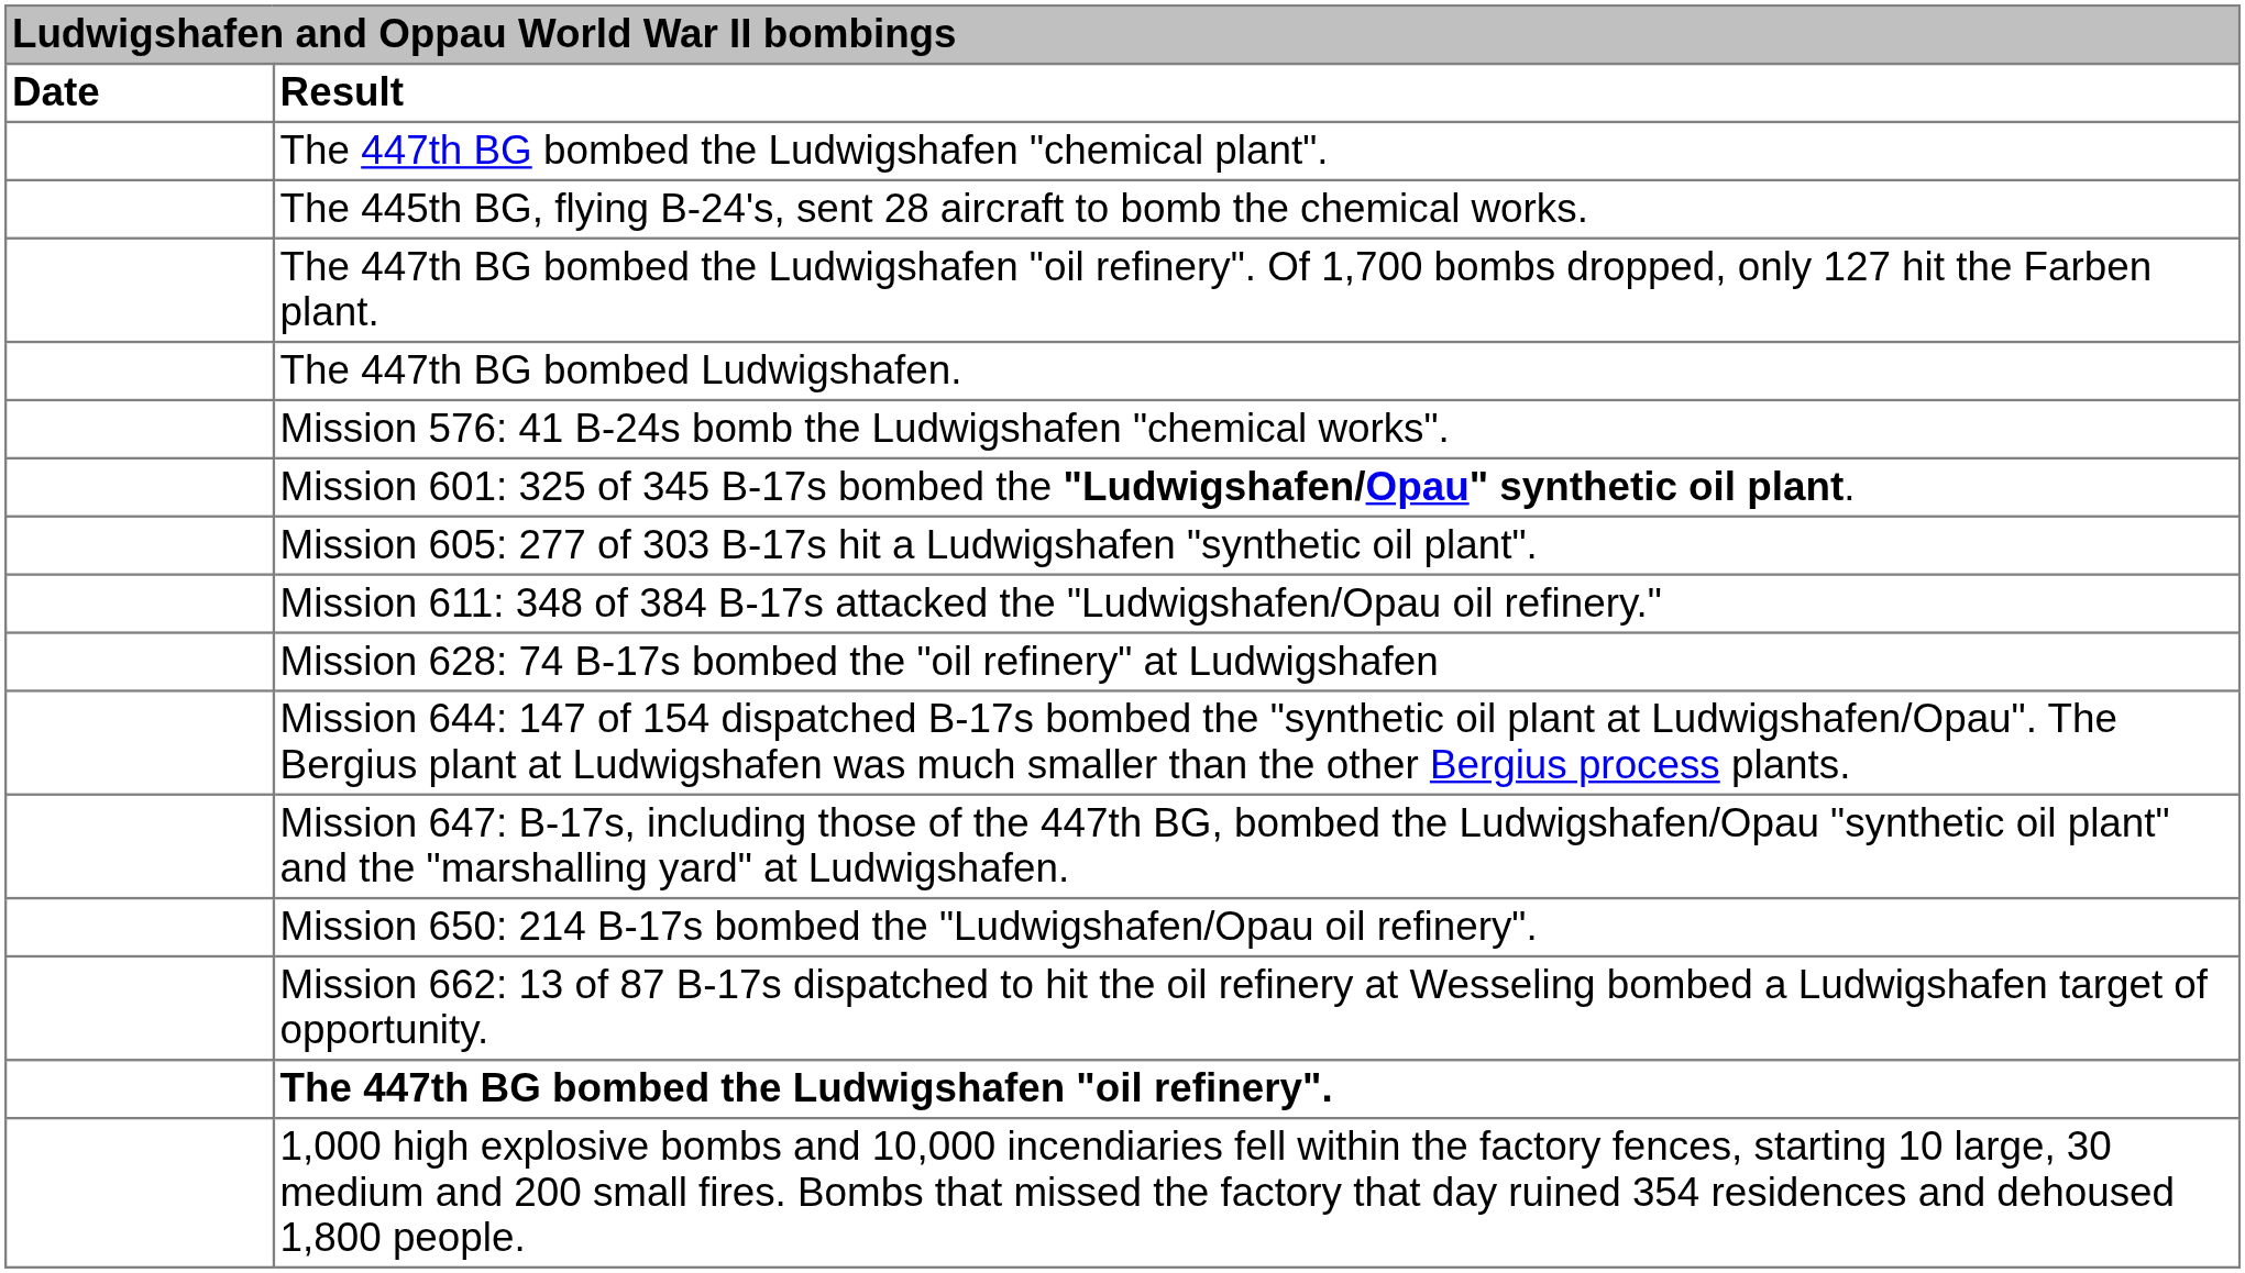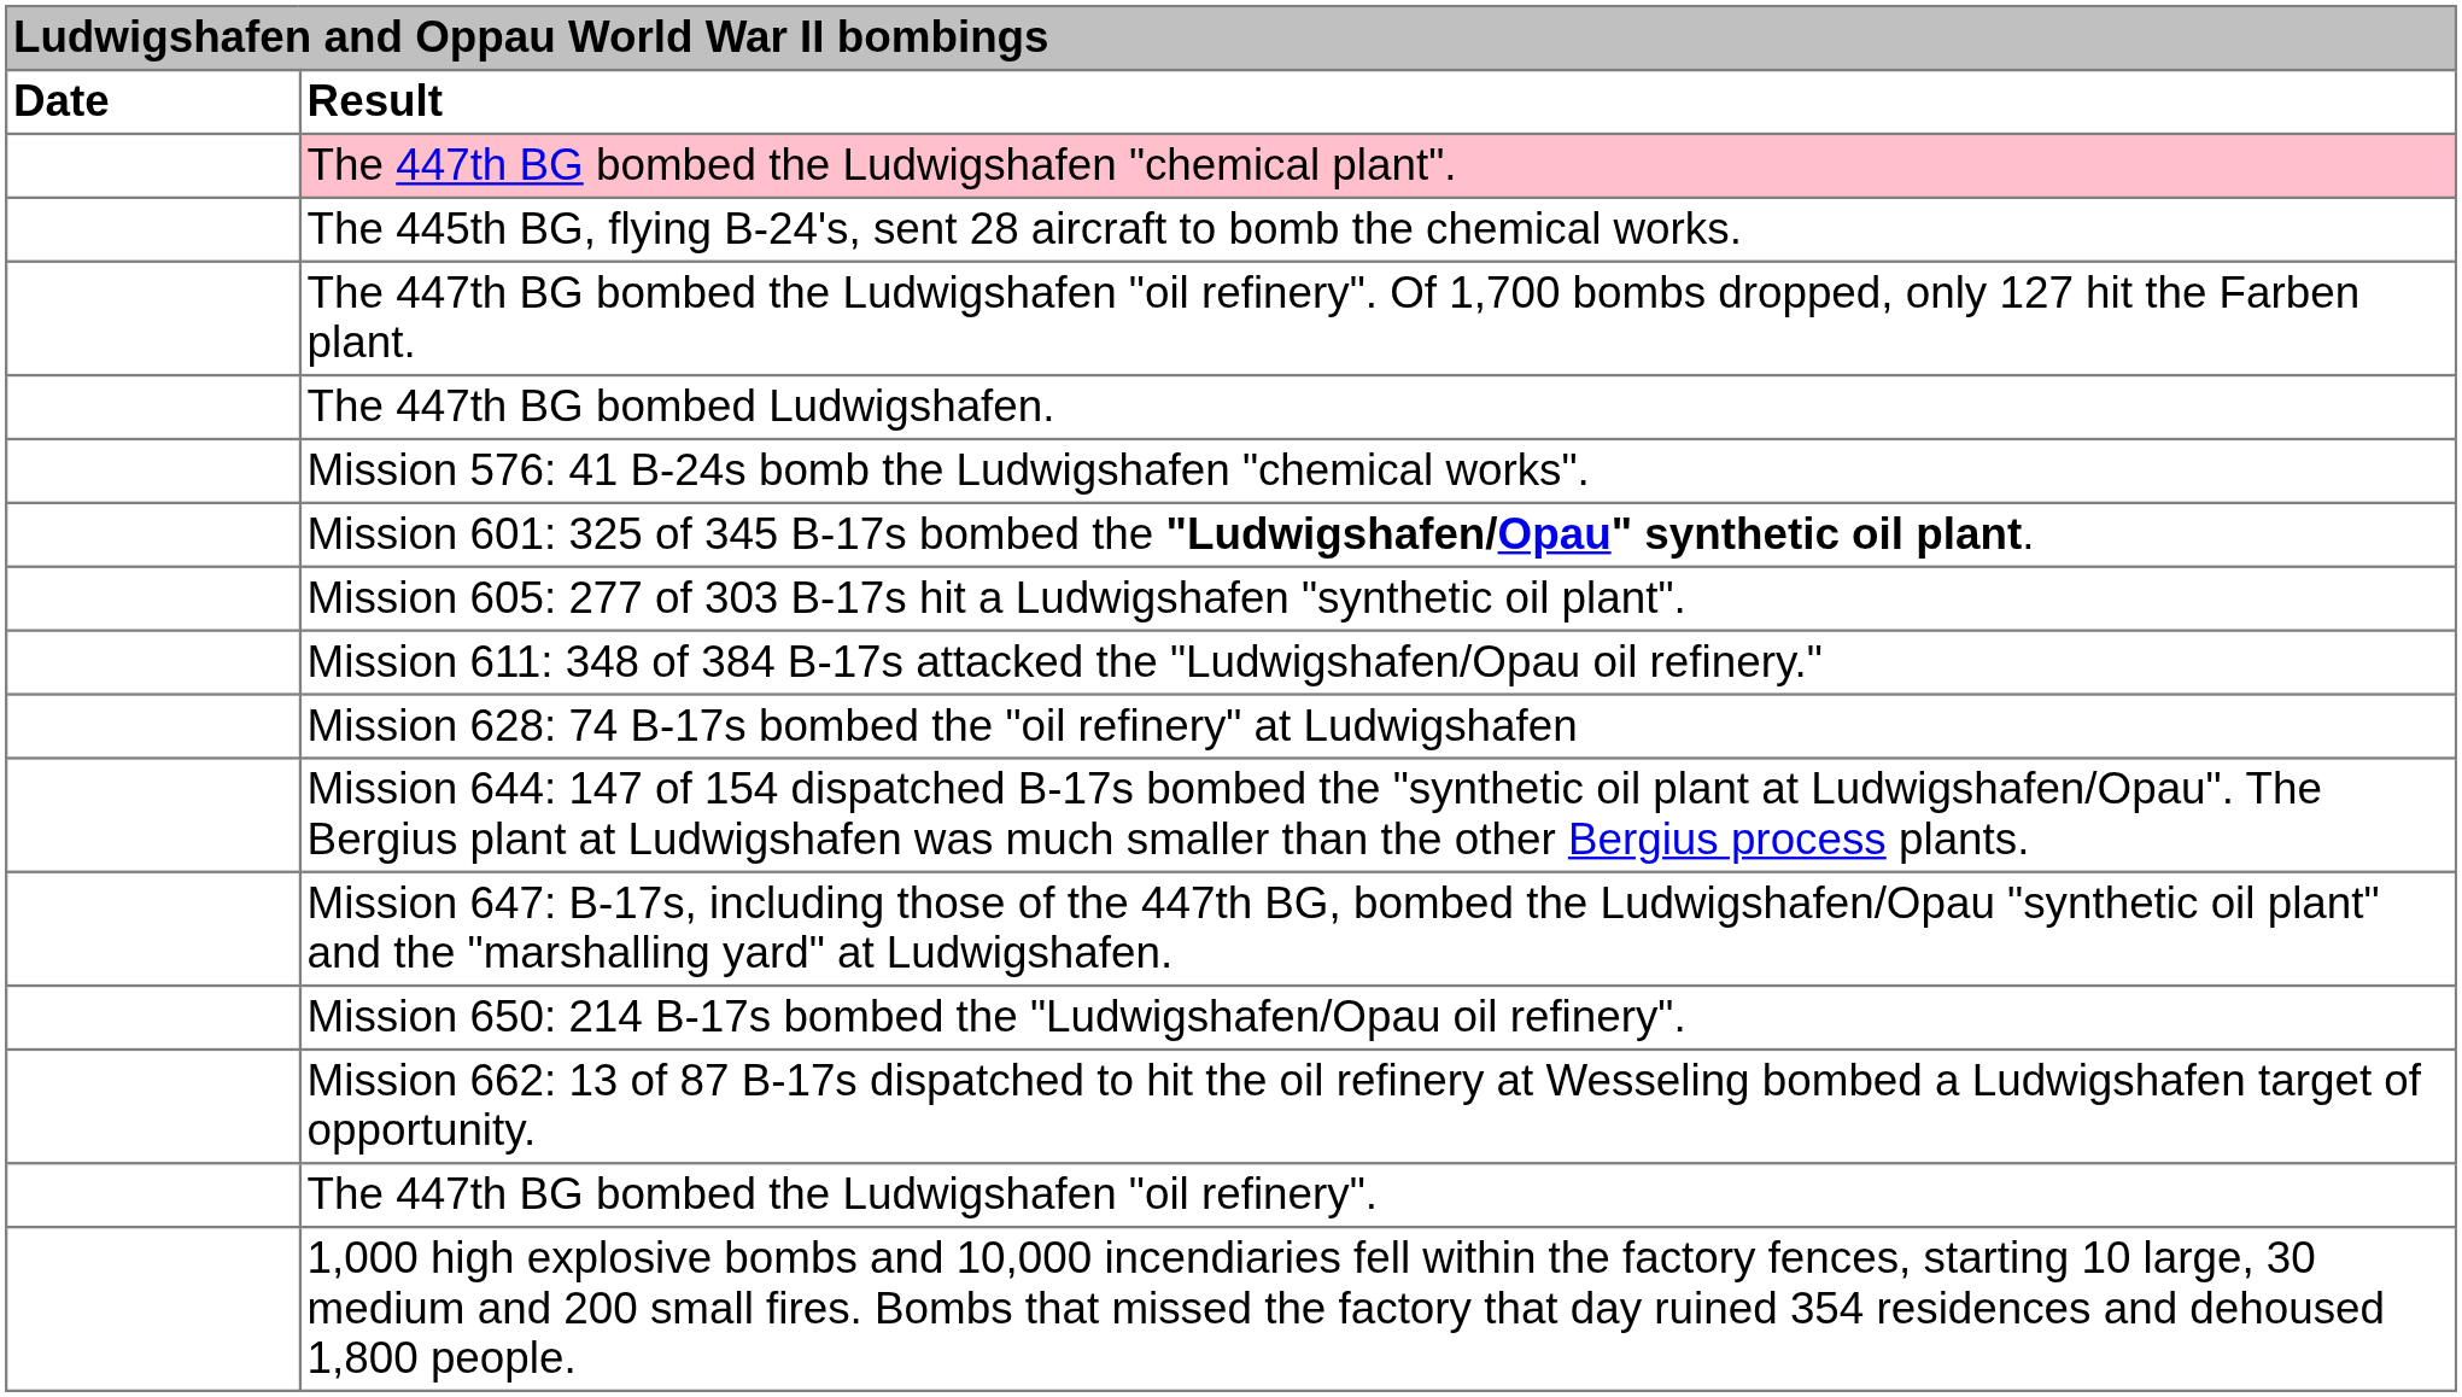The 447th BG bombed the Ludwigshafen "chemical plant". | Result: no background -> pink background
The 447th BG bombed the Ludwigshafen "oil refinery". | Result: bold -> normal
